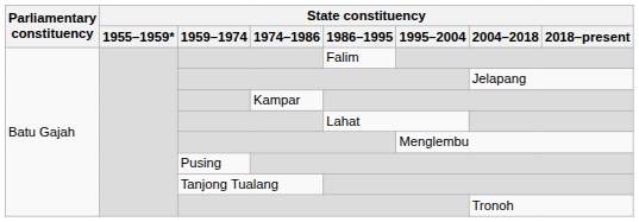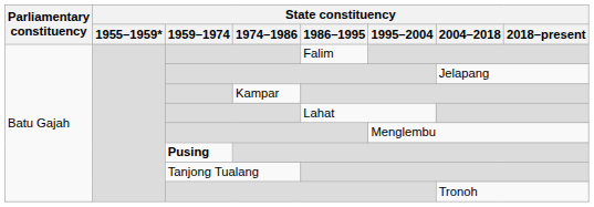Pusing | State constituency / 1959–1974: normal -> bold
